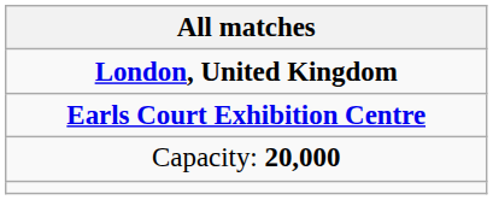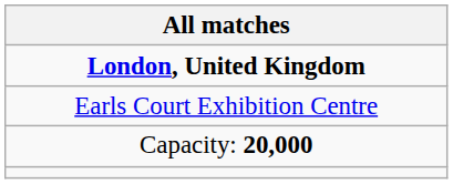row 3 | column 1: bold -> normal
